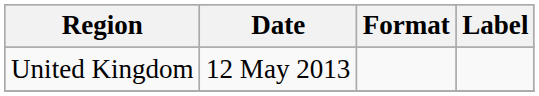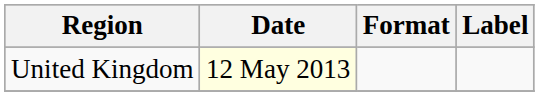United Kingdom | Date: no background -> lightyellow background
